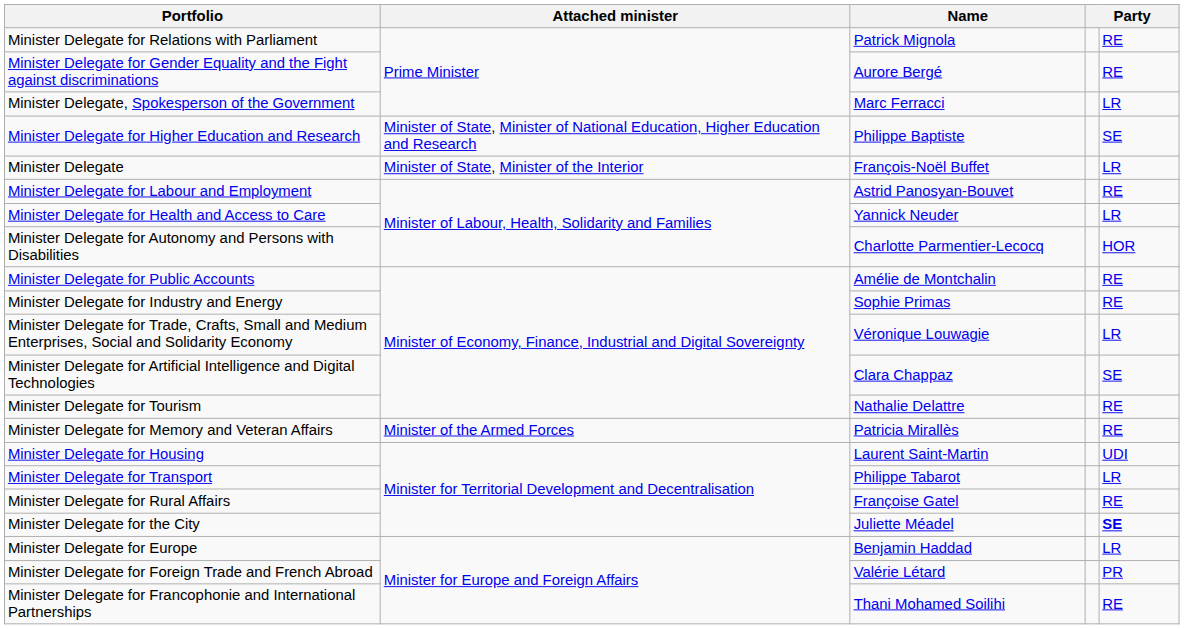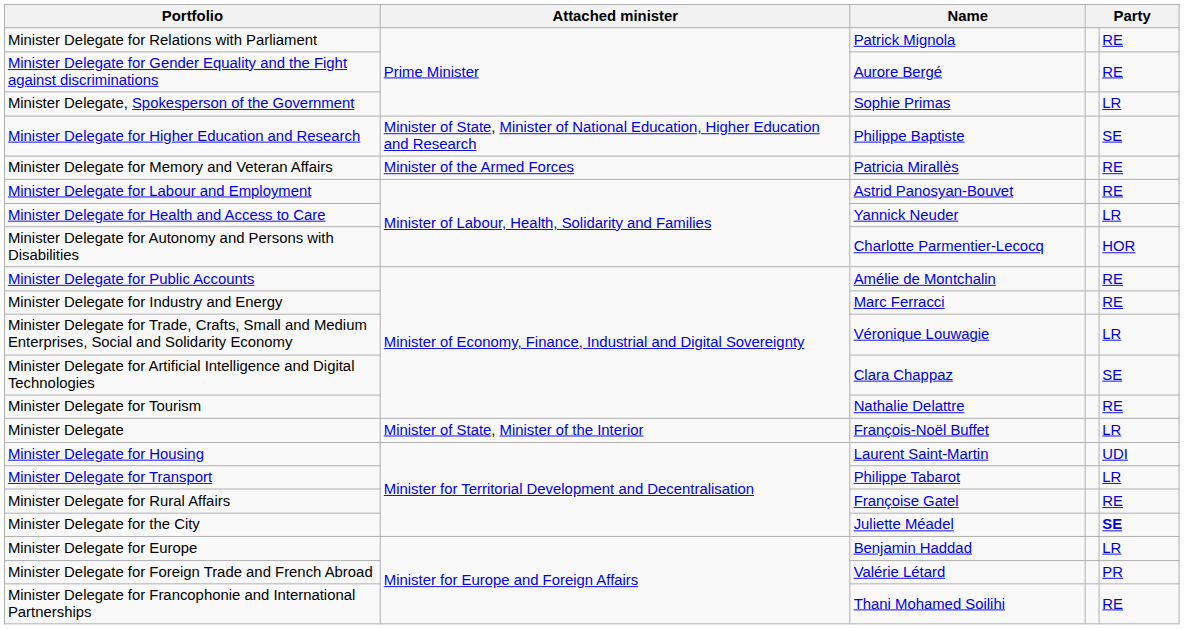Minister Delegate, Spokesperson of the Government | Name: Marc Ferracci -> Sophie Primas
rows swapped: Minister Delegate <-> Minister Delegate for Memory and Veteran Affairs
Minister Delegate for Industry and Energy | Name: Sophie Primas -> Marc Ferracci
